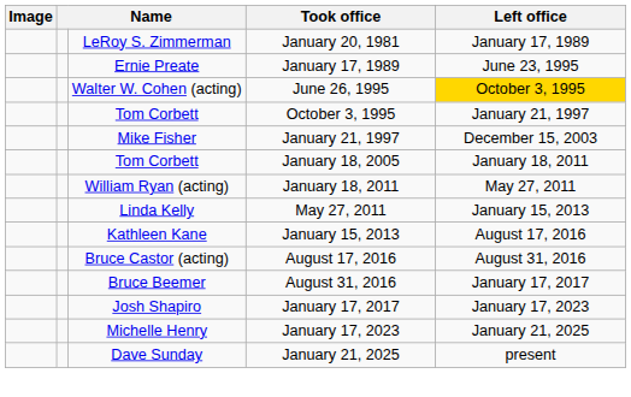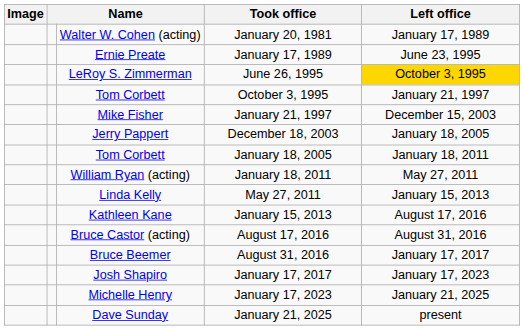January 20, 1981 | column 3: LeRoy S. Zimmerman -> Walter W. Cohen (acting)
June 26, 1995 | column 3: Walter W. Cohen (acting) -> LeRoy S. Zimmerman
+ row: Jerry Pappert | December 18, 2003 | January 18, 2005
